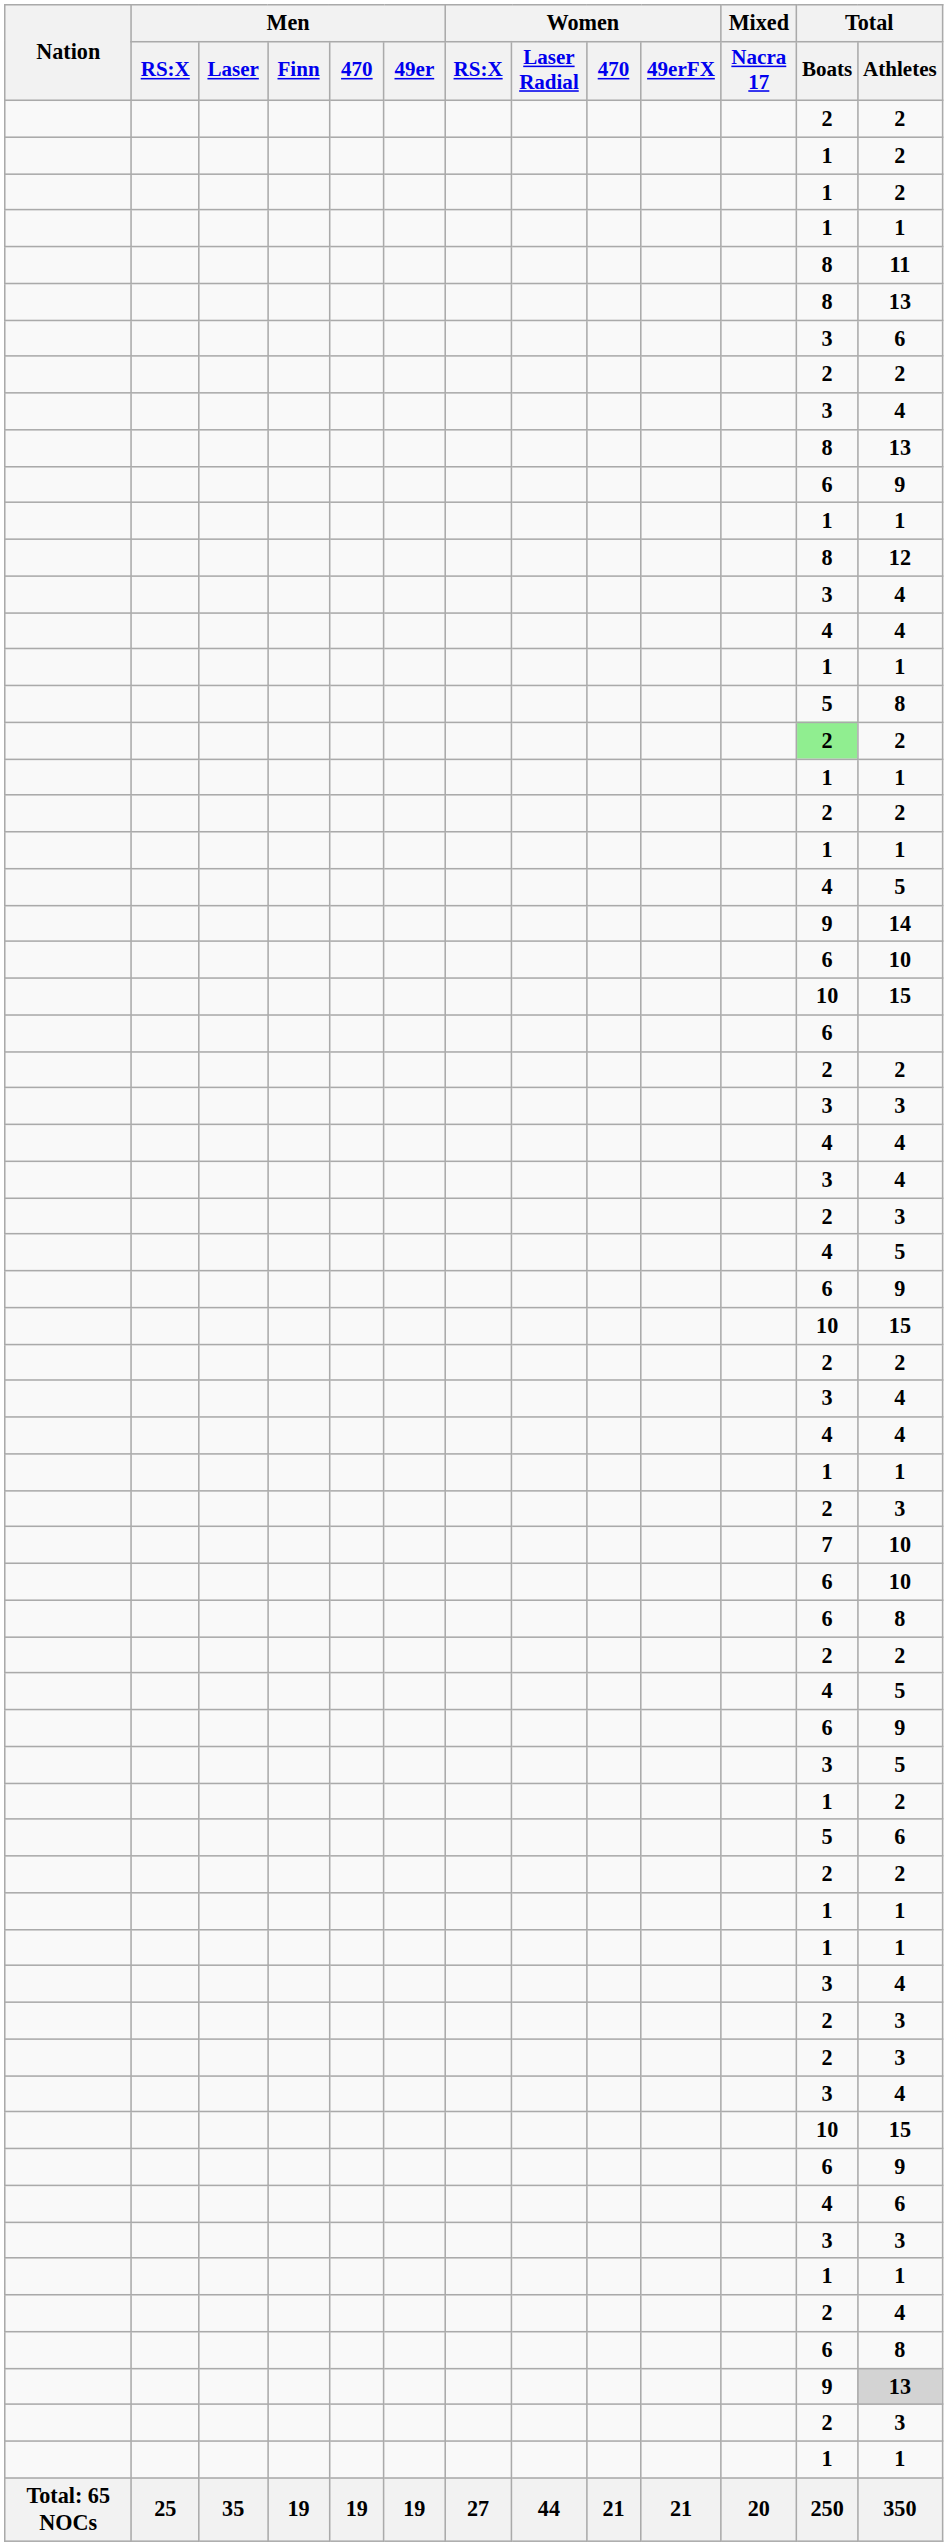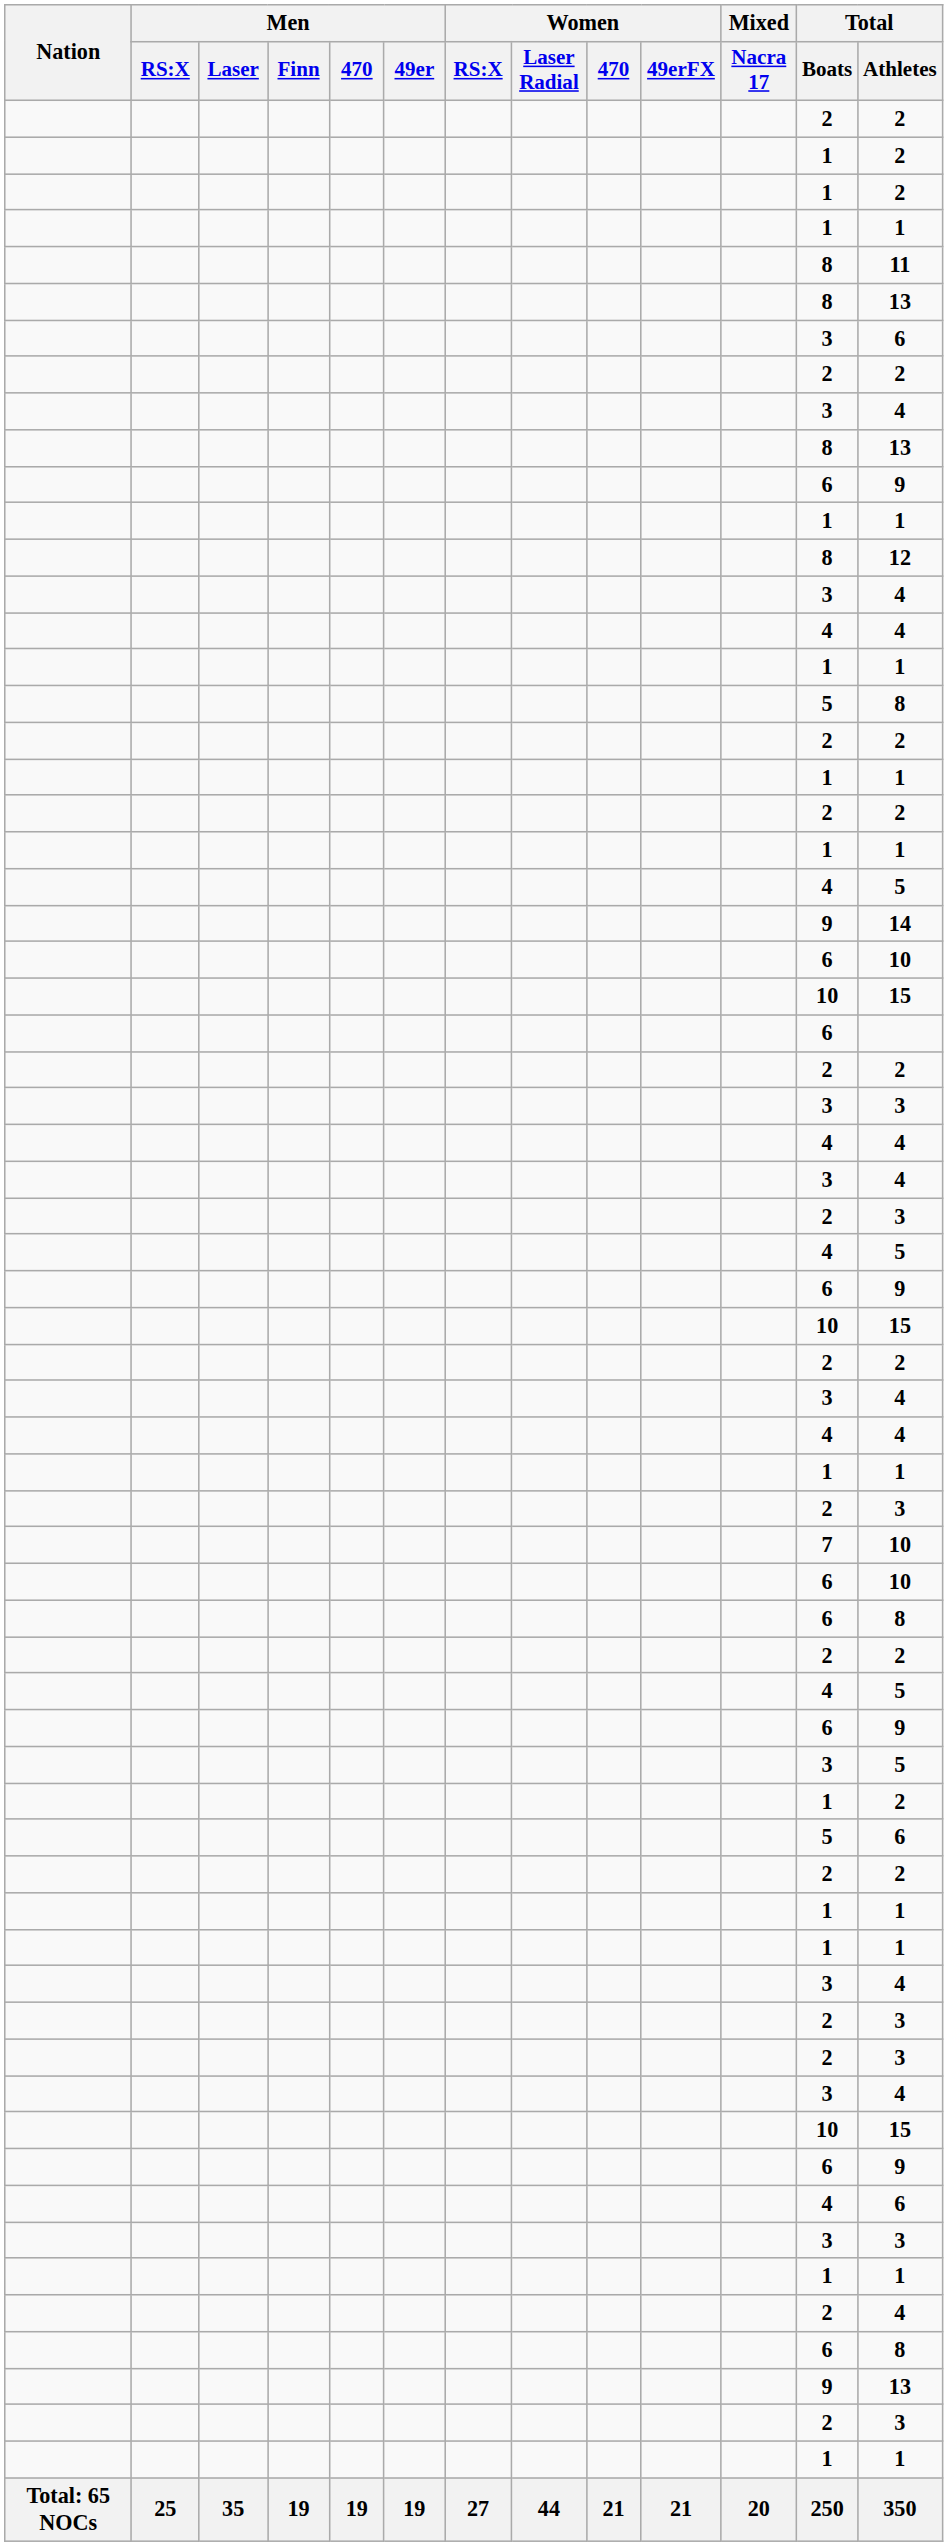row 20 | Total / Boats: lightgreen background -> no background
row 65 | Total / Athletes: lightgrey background -> no background
